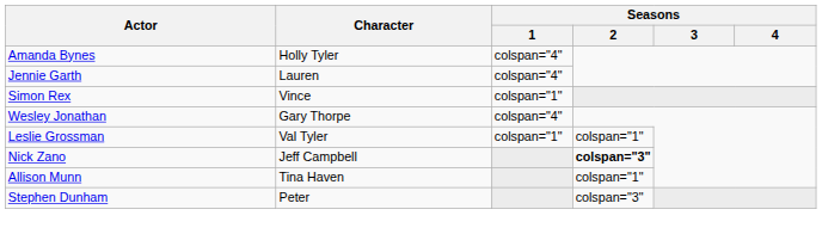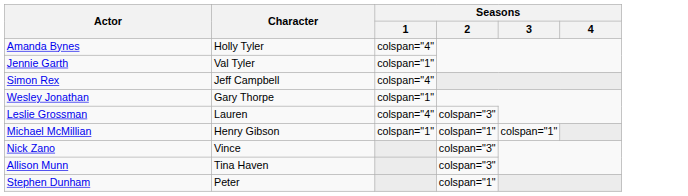Jennie Garth | Character: Lauren -> Val Tyler
Jennie Garth | Seasons / 1: colspan="4" -> colspan="1"
Simon Rex | Character: Vince -> Jeff Campbell
Simon Rex | Seasons / 1: colspan="1" -> colspan="4"
Wesley Jonathan | Seasons / 1: colspan="4" -> colspan="1"
Leslie Grossman | Character: Val Tyler -> Lauren
Leslie Grossman | Seasons / 1: colspan="1" -> colspan="4"
Leslie Grossman | Seasons / 2: colspan="1" -> colspan="3"
+ row: Michael McMillian | Henry Gibson | colspan="1" | colspan="1" | colspan="1"
Nick Zano | Character: Jeff Campbell -> Vince
Nick Zano | Seasons / 2: bold -> normal
Allison Munn | Seasons / 2: colspan="1" -> colspan="3"
Stephen Dunham | Seasons / 2: colspan="3" -> colspan="1"
